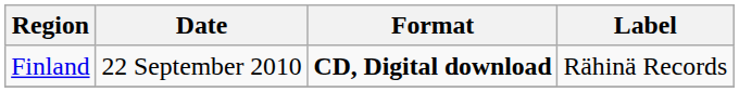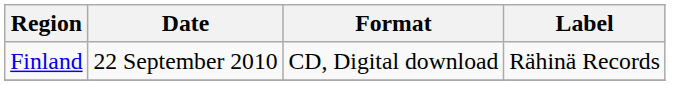Finland | Format: bold -> normal
